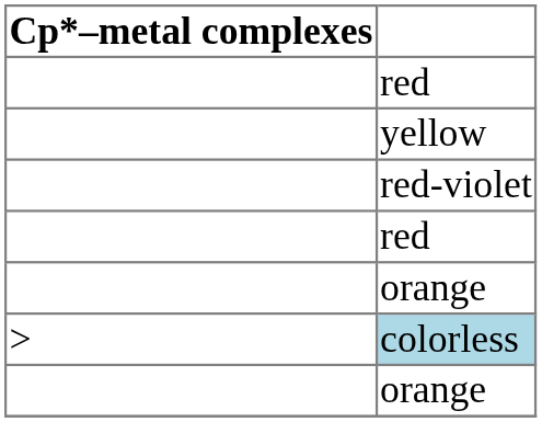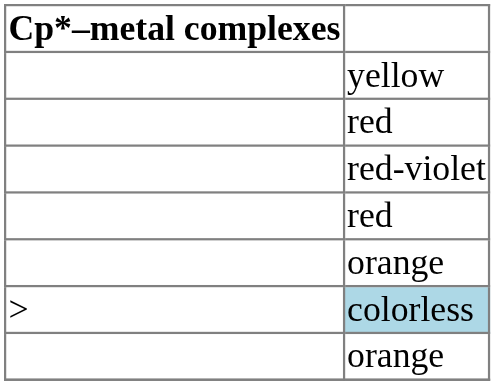row 2 | column 2: red -> yellow
row 3 | column 2: yellow -> red
